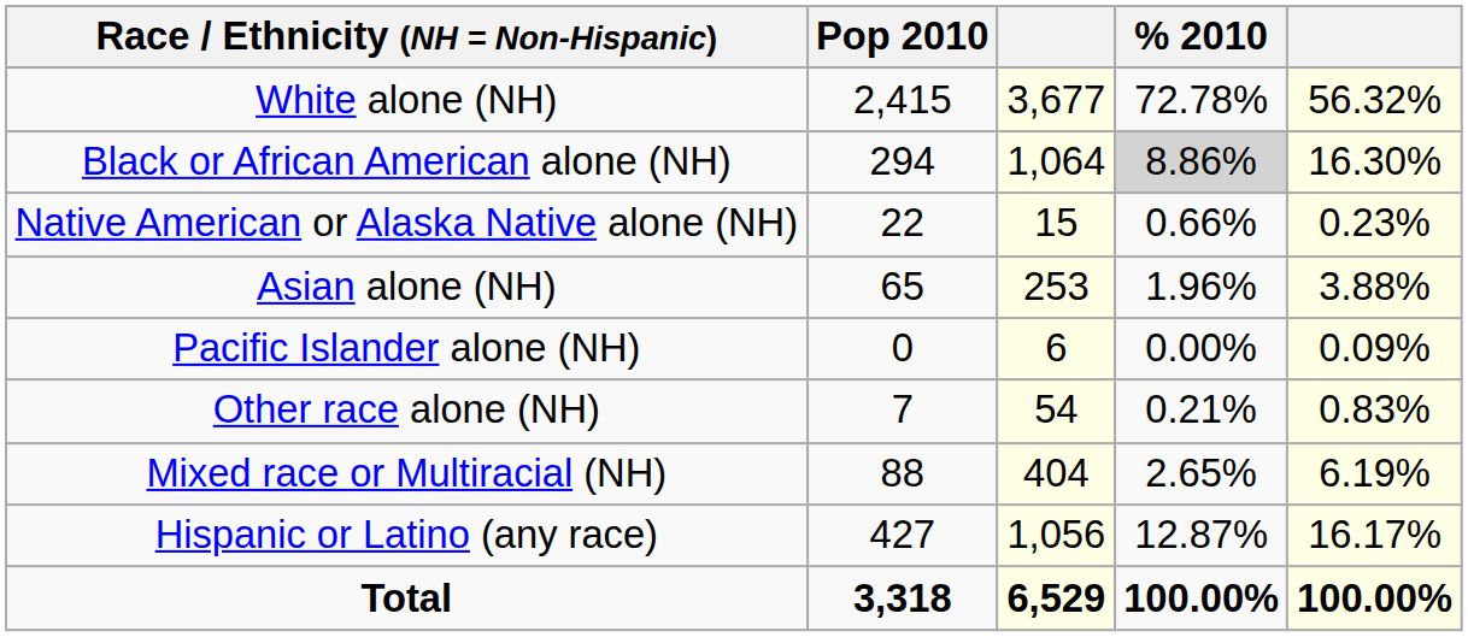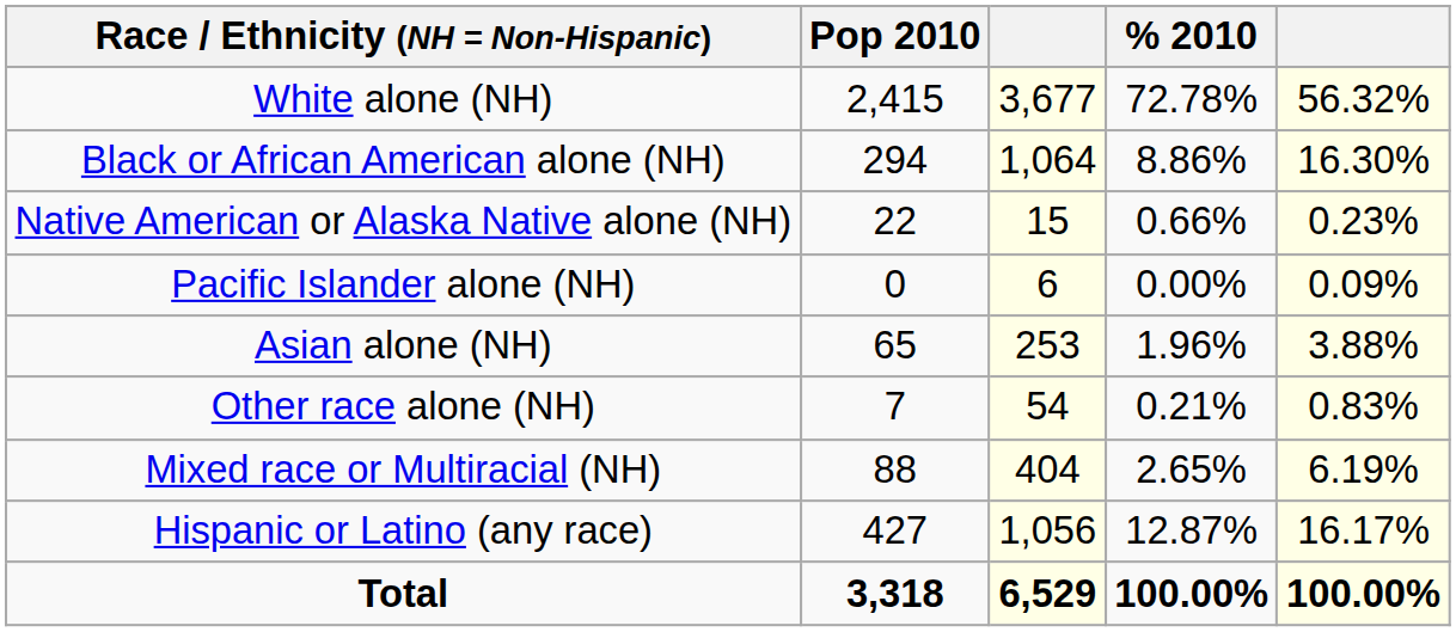Black or African American alone (NH) | % 2010: lightgrey background -> no background
rows swapped: Asian alone (NH) <-> Pacific Islander alone (NH)
